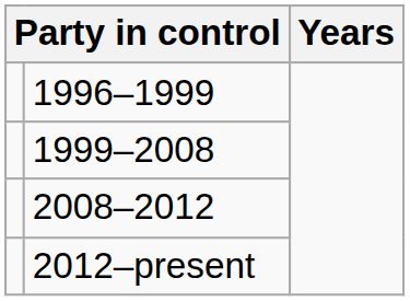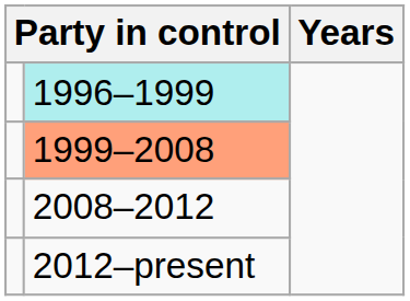1996–1999 | column 2: no background -> paleturquoise background
1999–2008 | column 2: no background -> lightsalmon background
